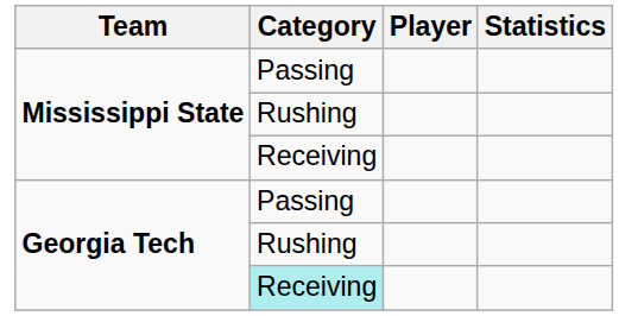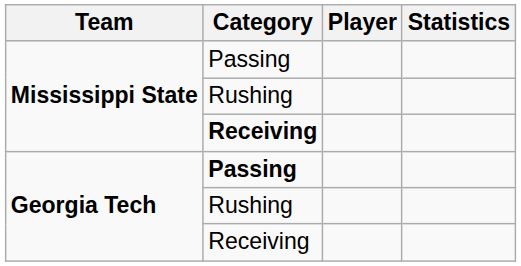Mississippi State / Receiving | Category: normal -> bold
Georgia Tech / Passing | Category: normal -> bold
Georgia Tech / Receiving | Category: paleturquoise background -> no background
